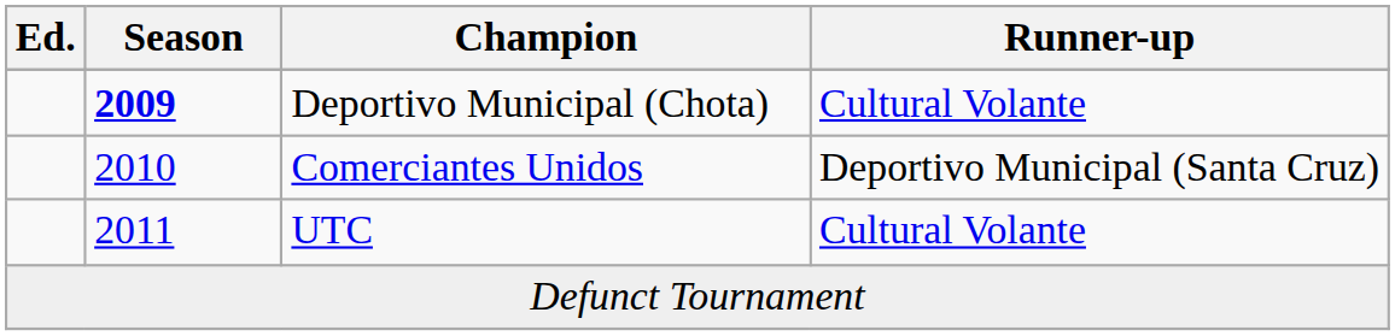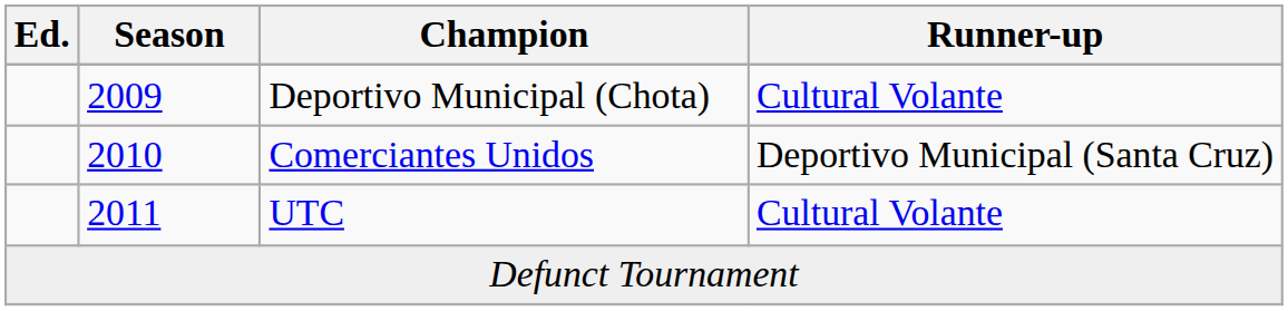Deportivo Municipal (Chota) | Season: bold -> normal
